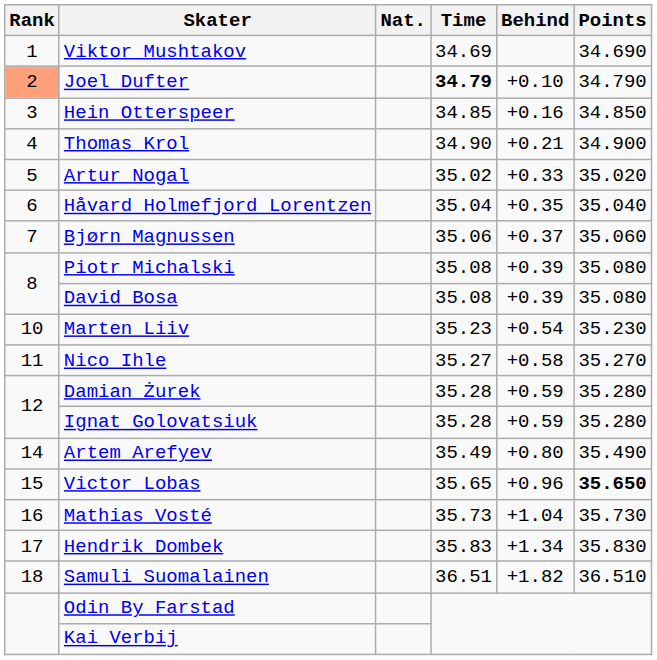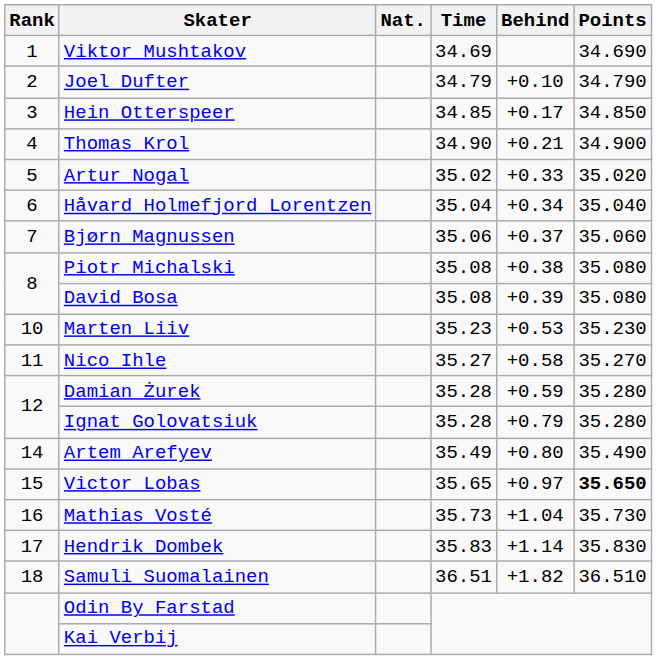Joel Dufter | Rank: lightsalmon background -> no background
Joel Dufter | Time: bold -> normal
Hein Otterspeer | Behind: +0.16 -> +0.17
Håvard Holmefjord Lorentzen | Behind: +0.35 -> +0.34
Piotr Michalski | Behind: +0.39 -> +0.38
Marten Liiv | Behind: +0.54 -> +0.53
Ignat Golovatsiuk | Behind: +0.59 -> +0.79
Victor Lobas | Behind: +0.96 -> +0.97
Hendrik Dombek | Behind: +1.34 -> +1.14
